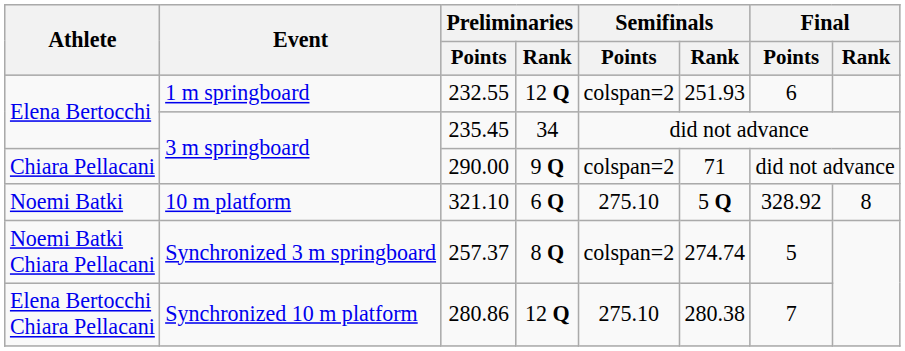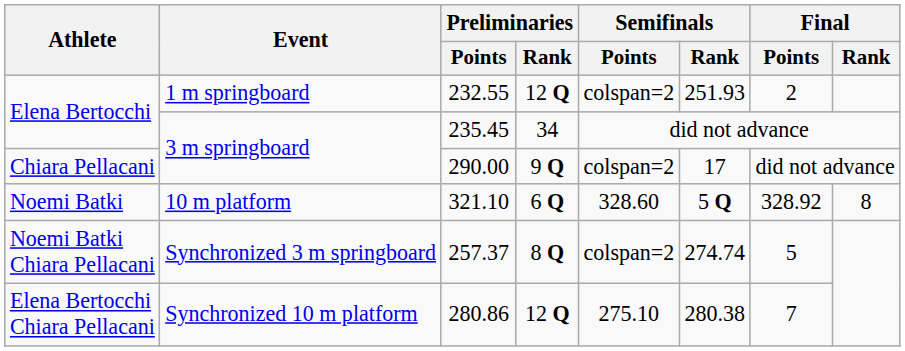232.55 | Final / Points: 6 -> 2
290.00 | Semifinals / Rank: 71 -> 17
321.10 | Semifinals / Points: 275.10 -> 328.60
